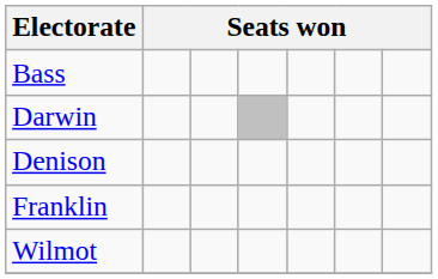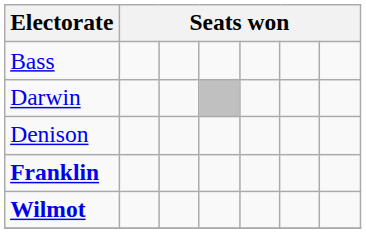Franklin | Electorate: normal -> bold
Wilmot | Electorate: normal -> bold
